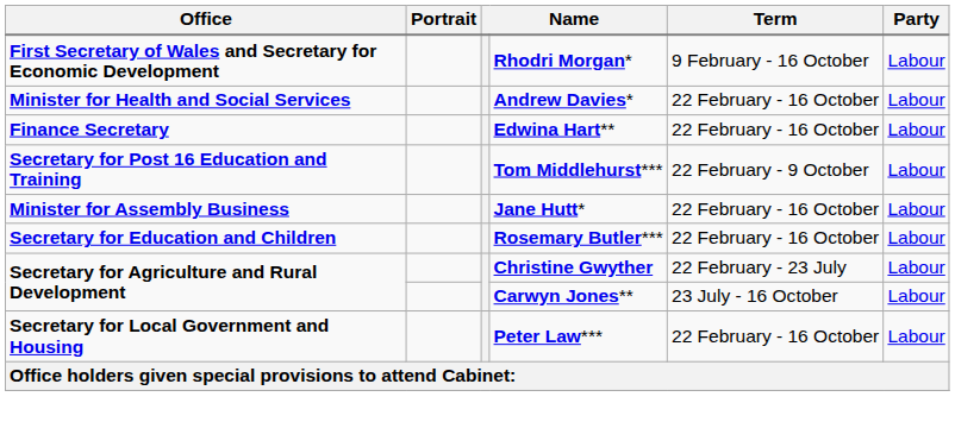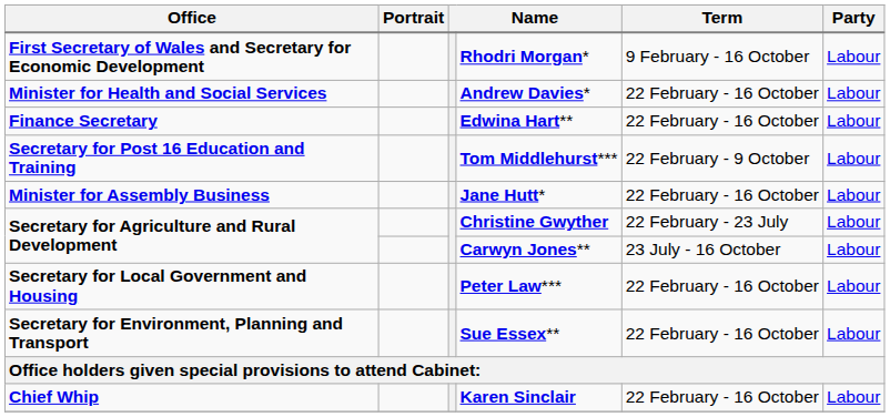- row: Secretary for Education and Children | Rosemary Butler*** | 22 February - 16 October | Labour
+ row: Secretary for Environment, Planning and Transport | Sue Essex** | 22 February - 16 October | Labour
+ row: Chief Whip | Karen Sinclair | 22 February - 16 October | Labour
